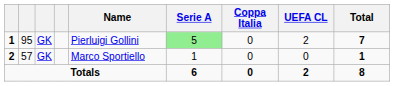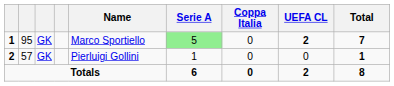row 2 | Name: Pierluigi Gollini -> Marco Sportiello
row 2 | UEFA CL: normal -> bold
row 3 | Name: Marco Sportiello -> Pierluigi Gollini
